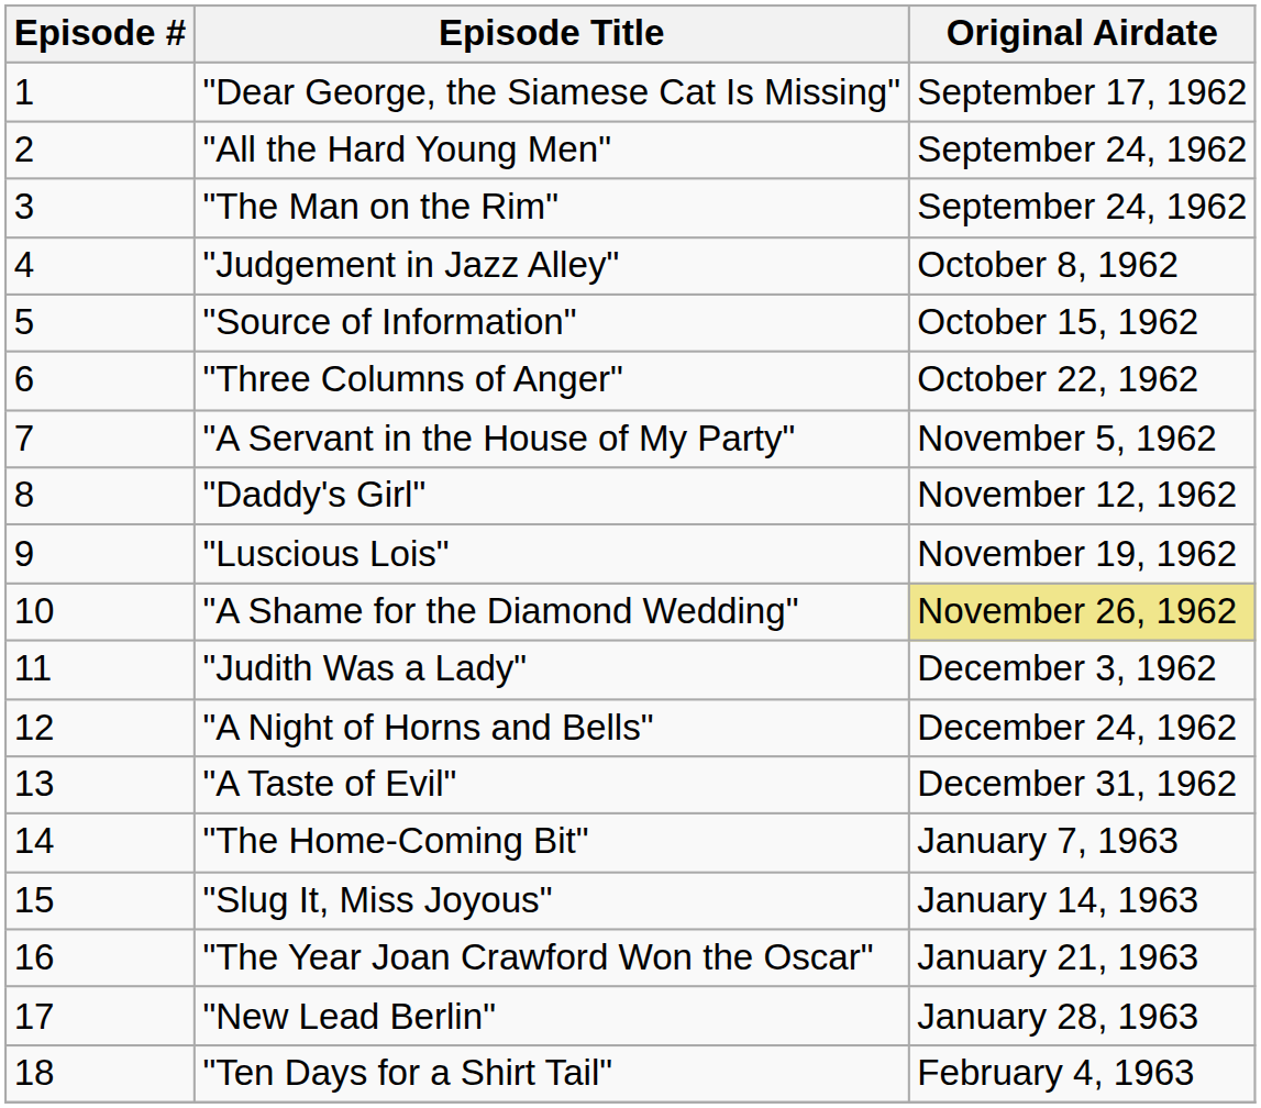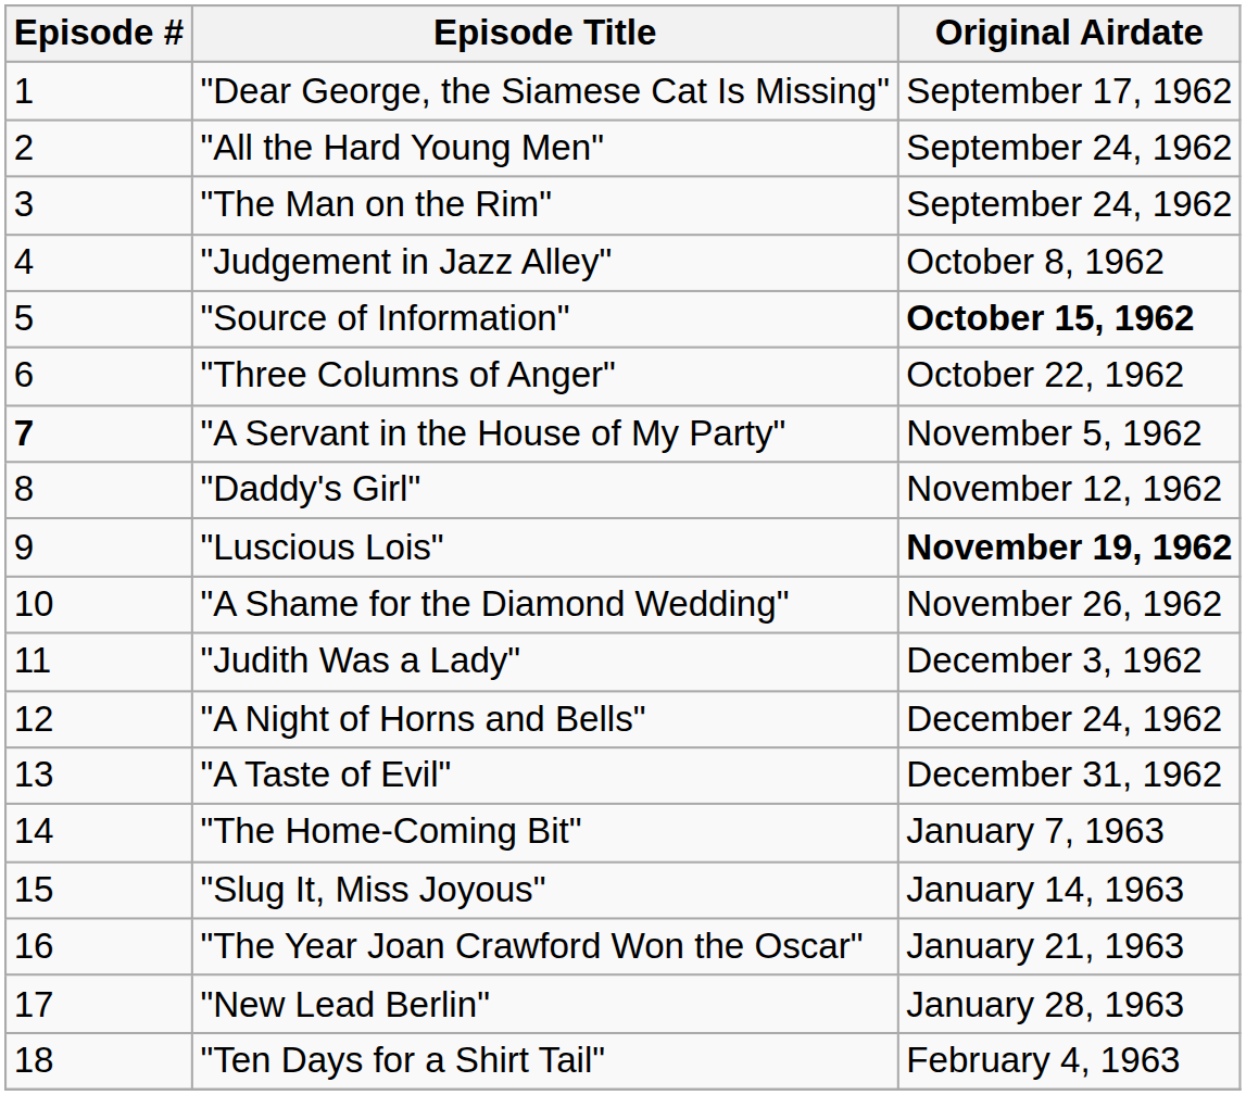"Source of Information" | Original Airdate: normal -> bold
"A Servant in the House of My Party" | Episode #: normal -> bold
"Luscious Lois" | Original Airdate: normal -> bold
"A Shame for the Diamond Wedding" | Original Airdate: khaki background -> no background
